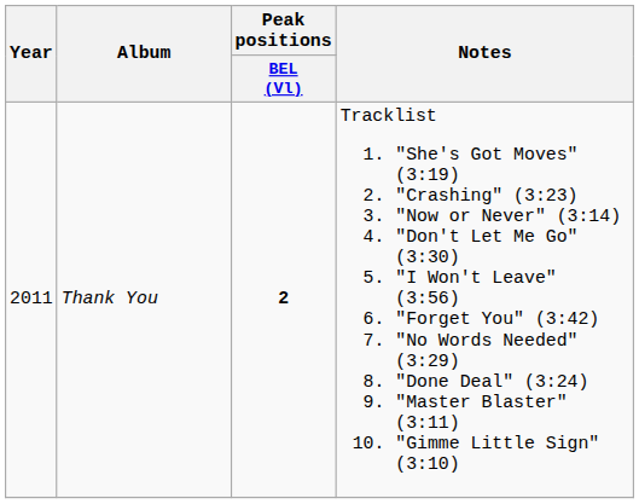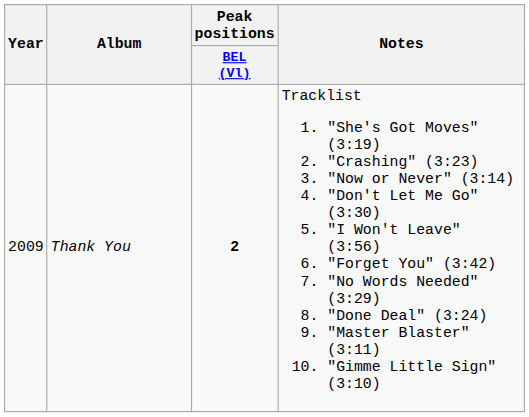Thank You | Year: 2011 -> 2009
